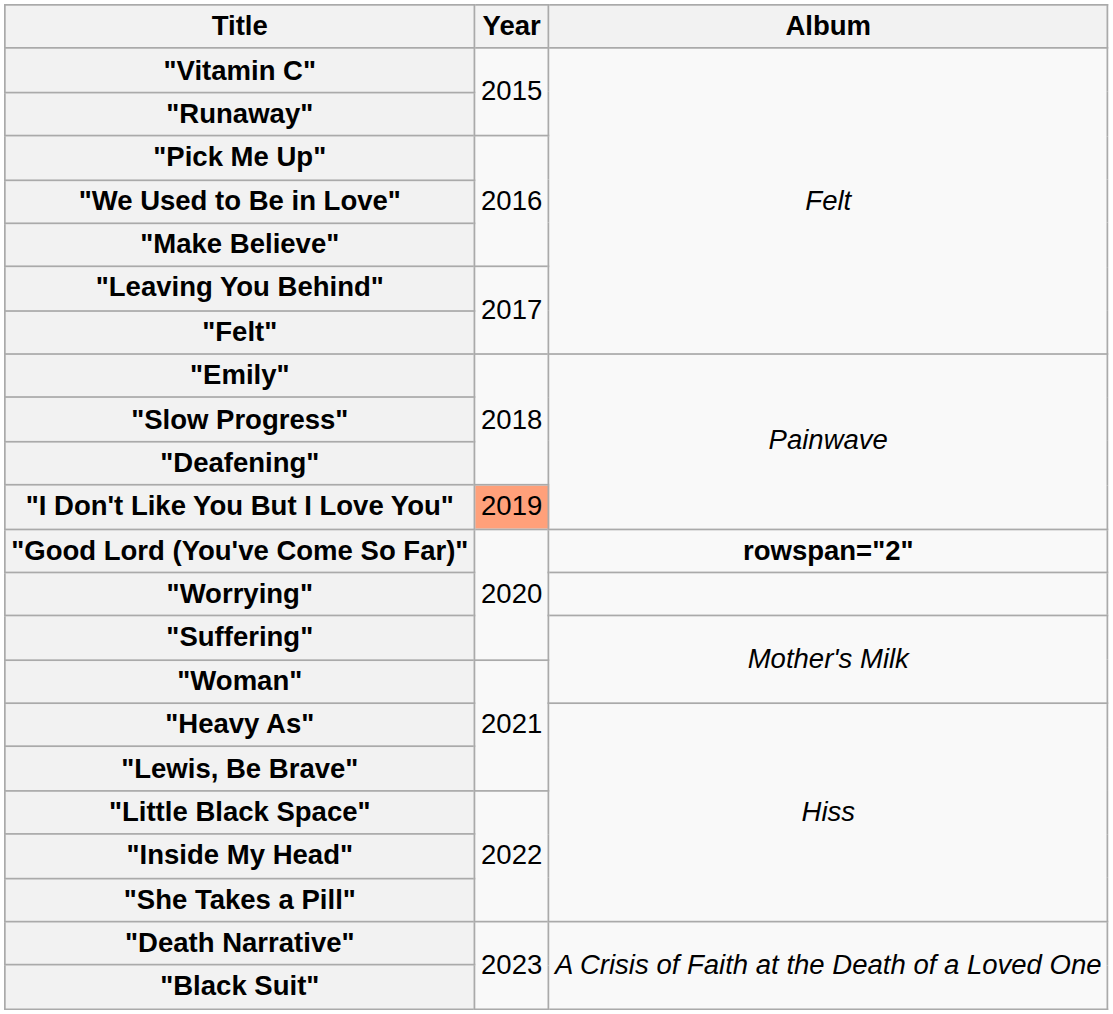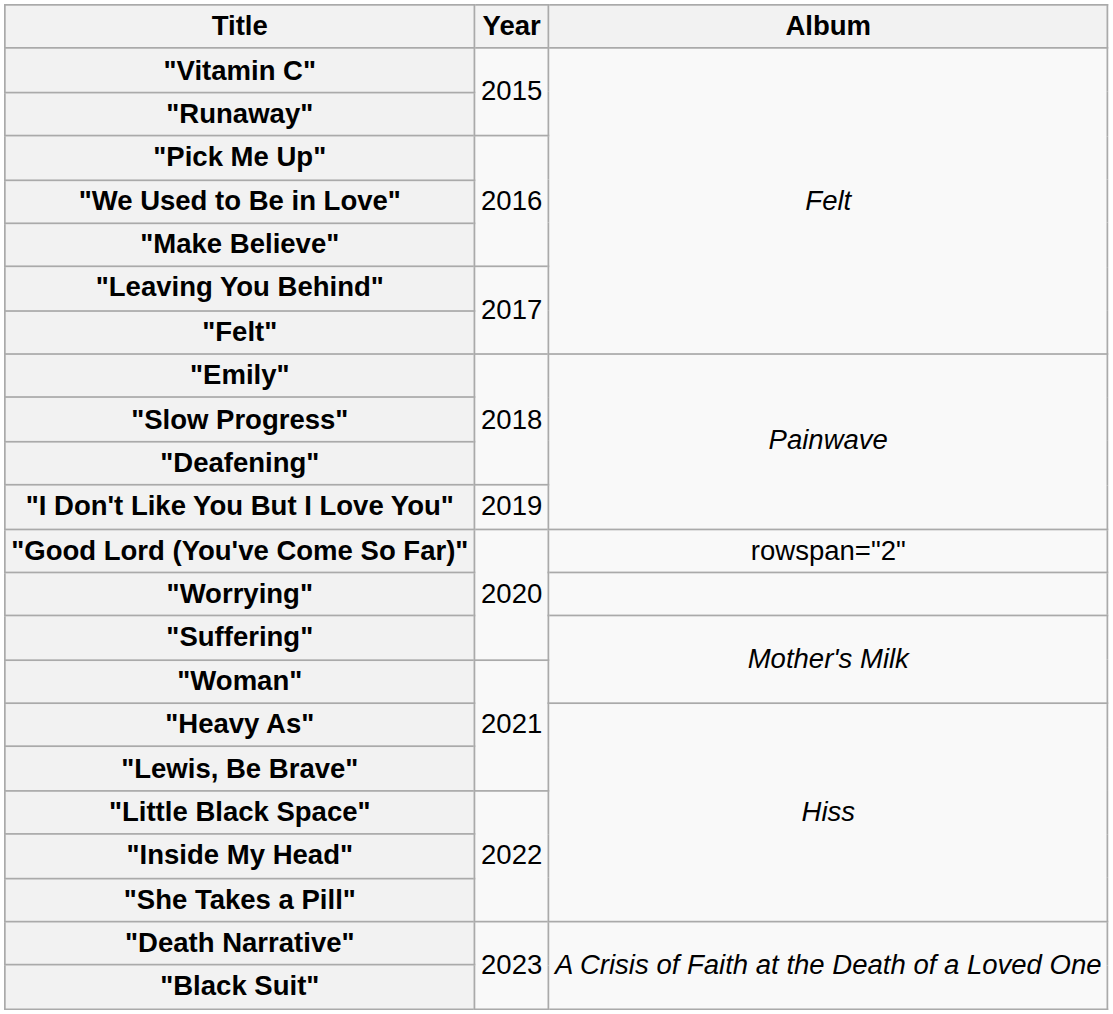"I Don't Like You But I Love You" | Year: lightsalmon background -> no background
"Good Lord (You've Come So Far)" | Album: bold -> normal
